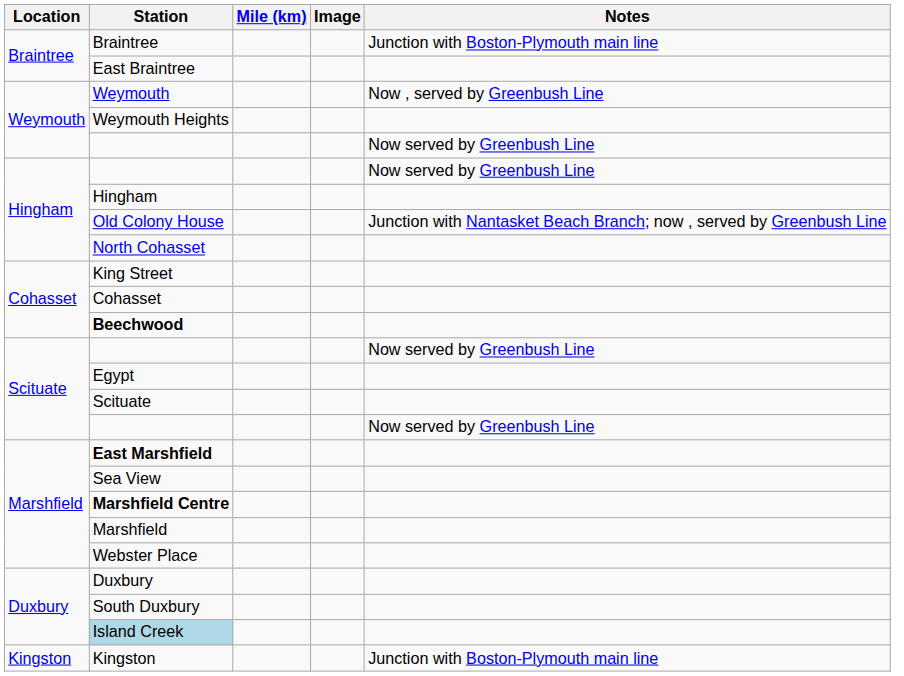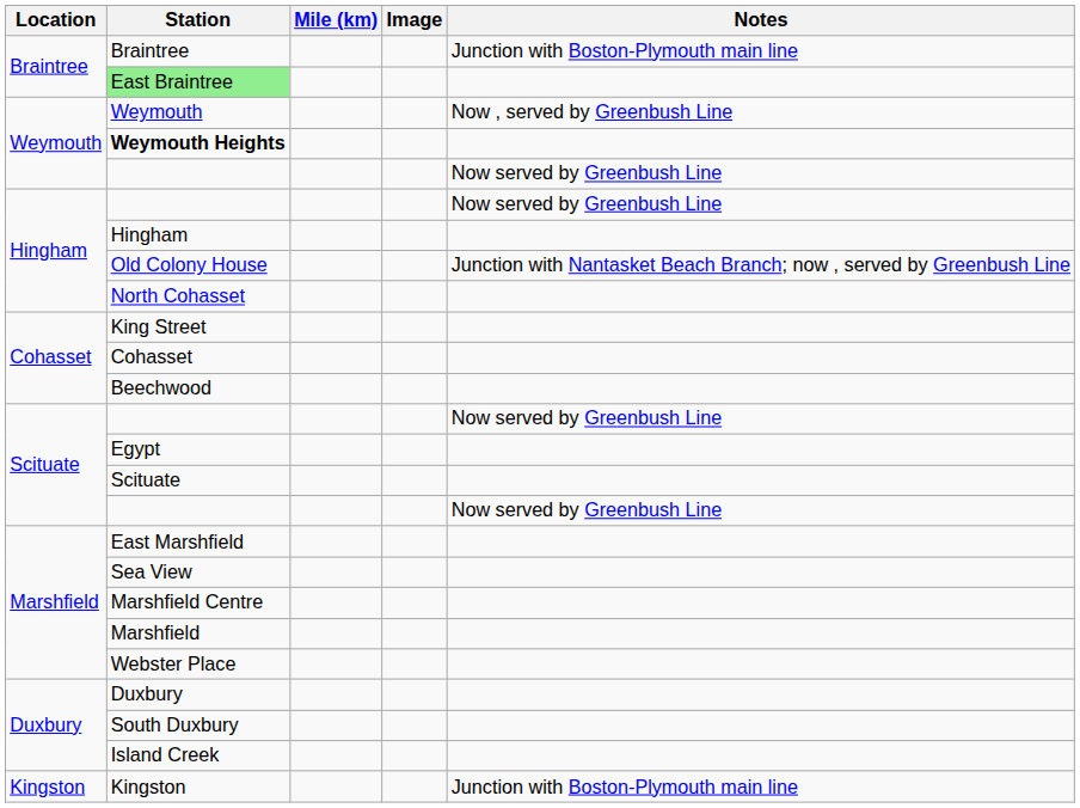East Braintree | Station: no background -> lightgreen background
Weymouth Heights | Station: normal -> bold
Beechwood | Station: bold -> normal
East Marshfield | Station: bold -> normal
Marshfield Centre | Station: bold -> normal
Island Creek | Station: lightblue background -> no background
